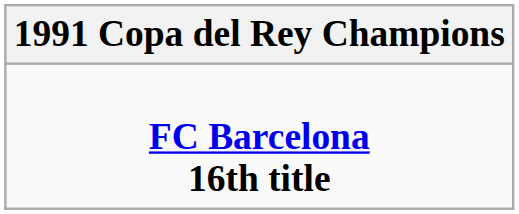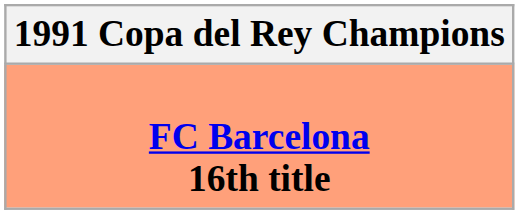row 2 | column 1: no background -> lightsalmon background
